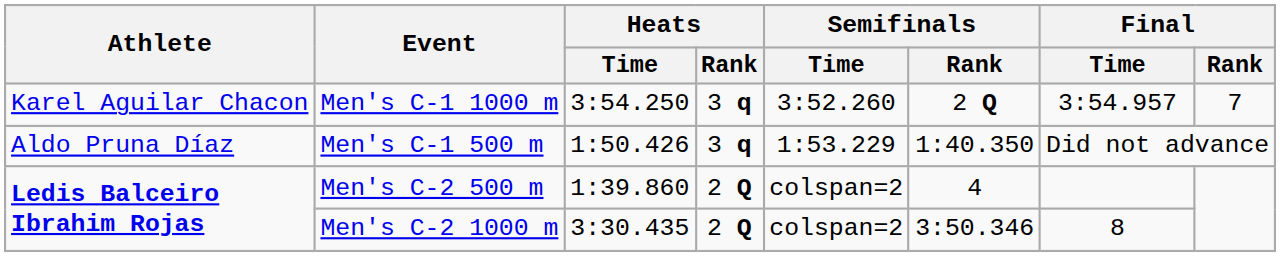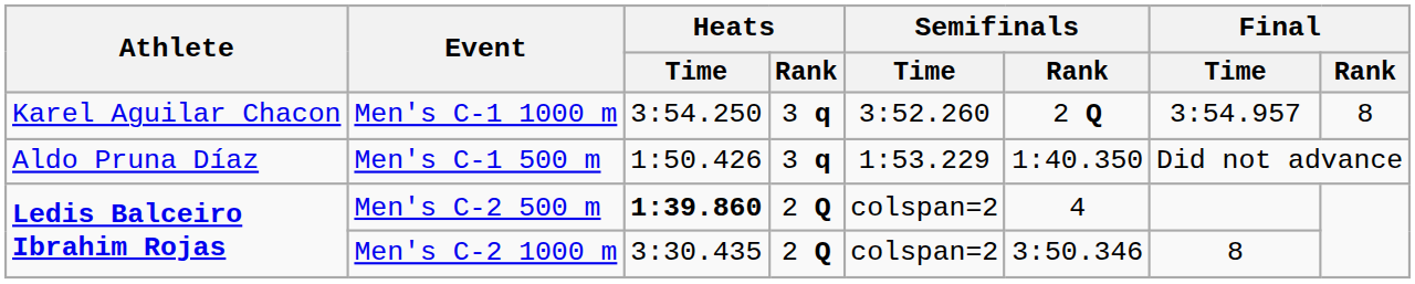Men's C-1 1000 m | Final / Rank: 7 -> 8
Men's C-2 500 m | Heats / Time: normal -> bold
